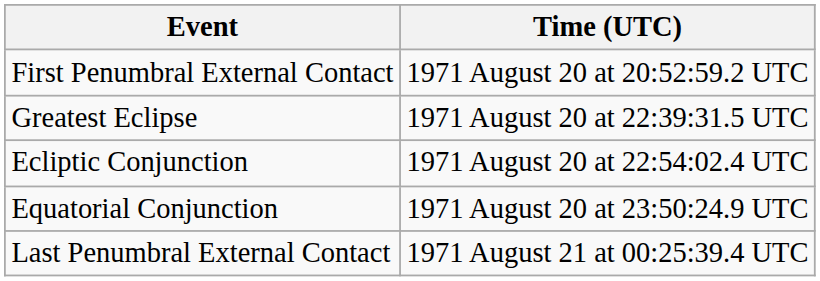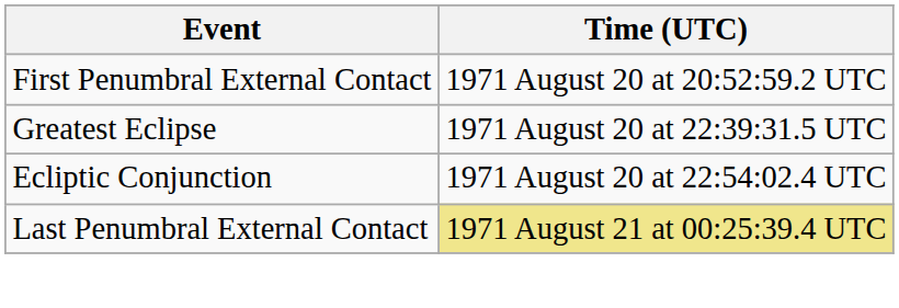- row: Equatorial Conjunction | 1971 August 20 at 23:50:24.9 UTC
Last Penumbral External Contact | Time (UTC): no background -> khaki background
